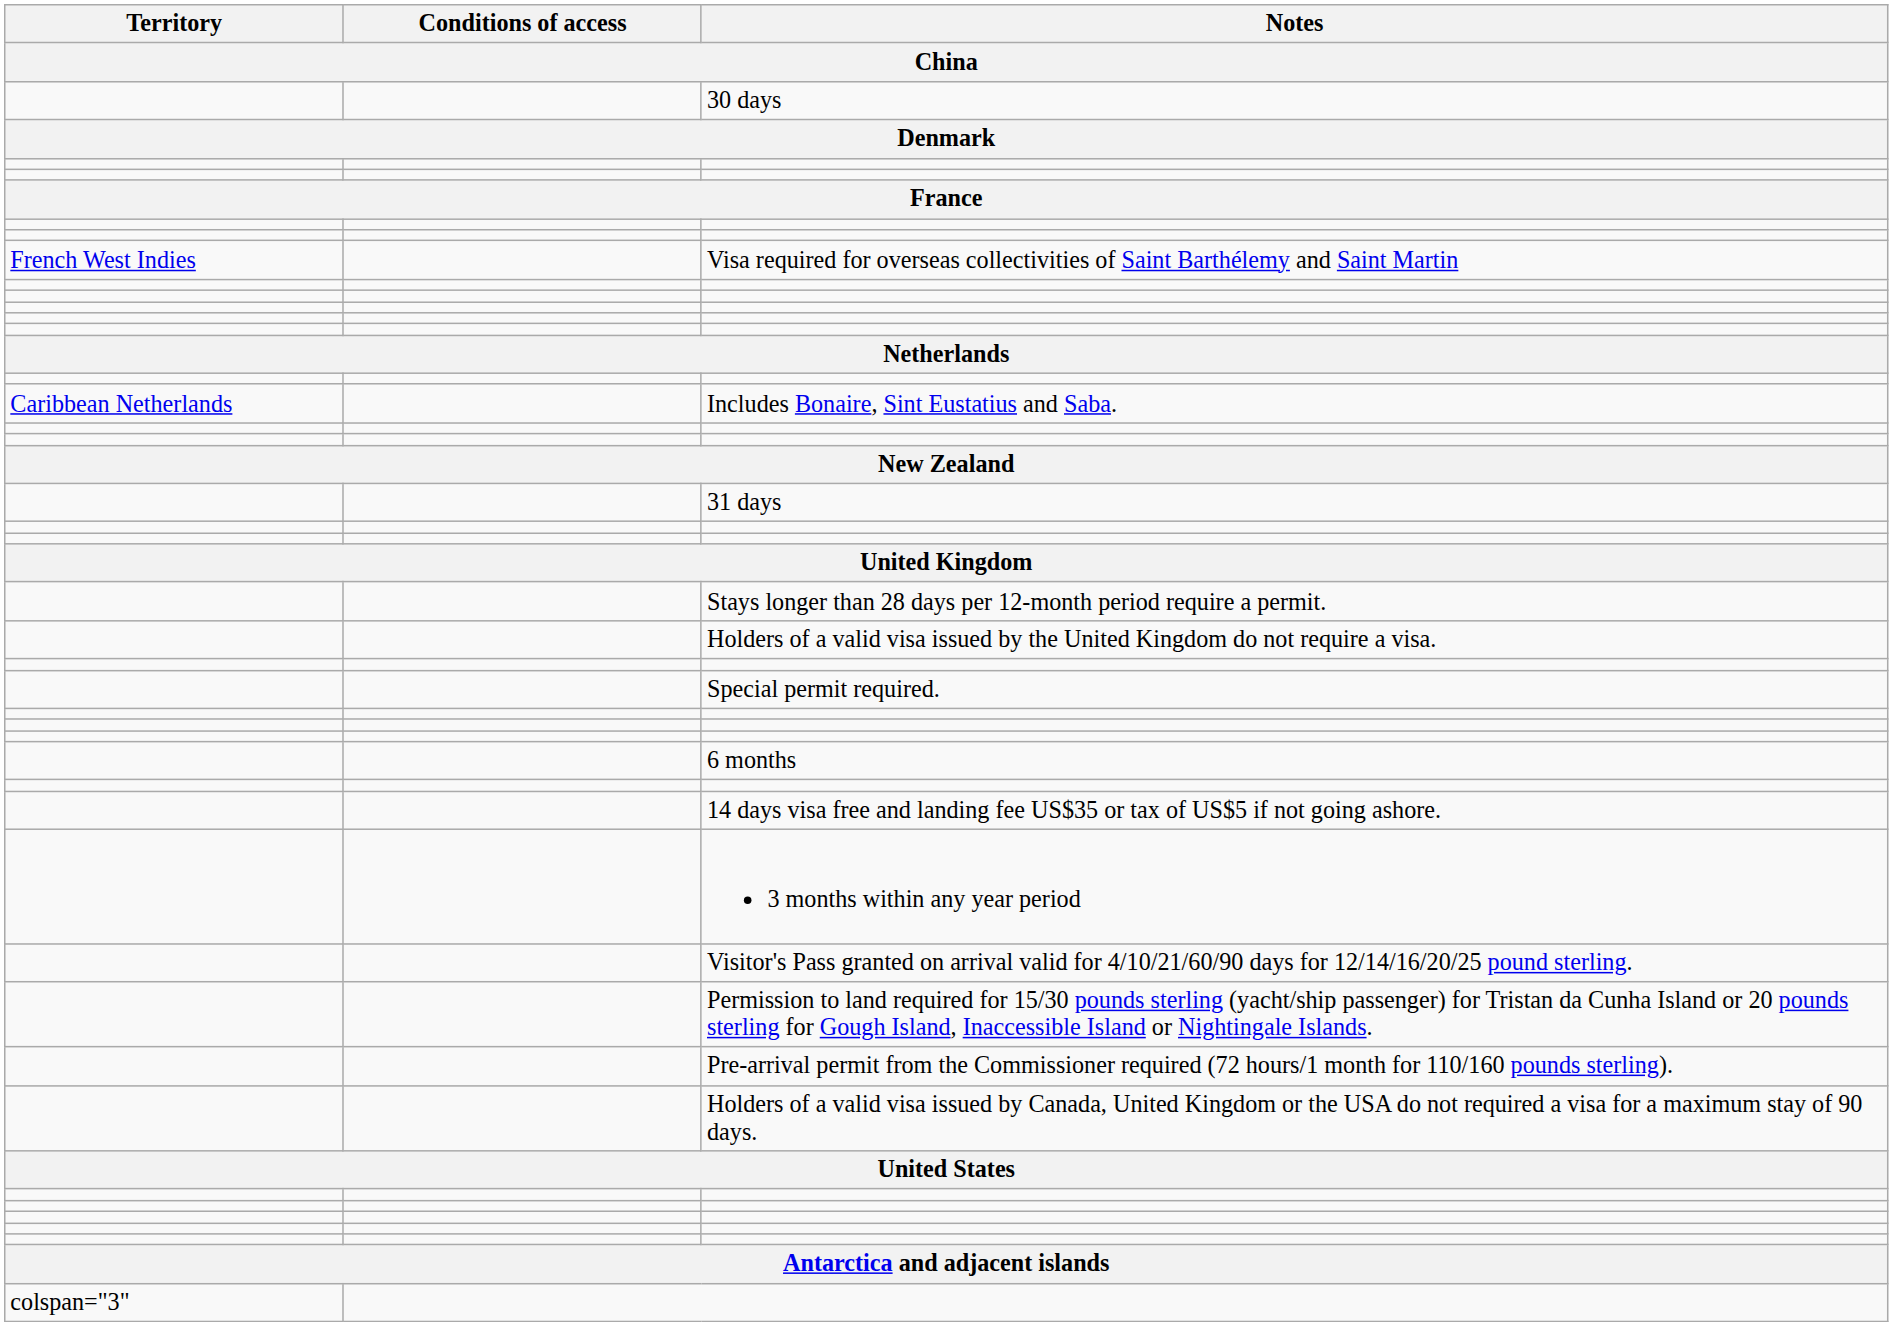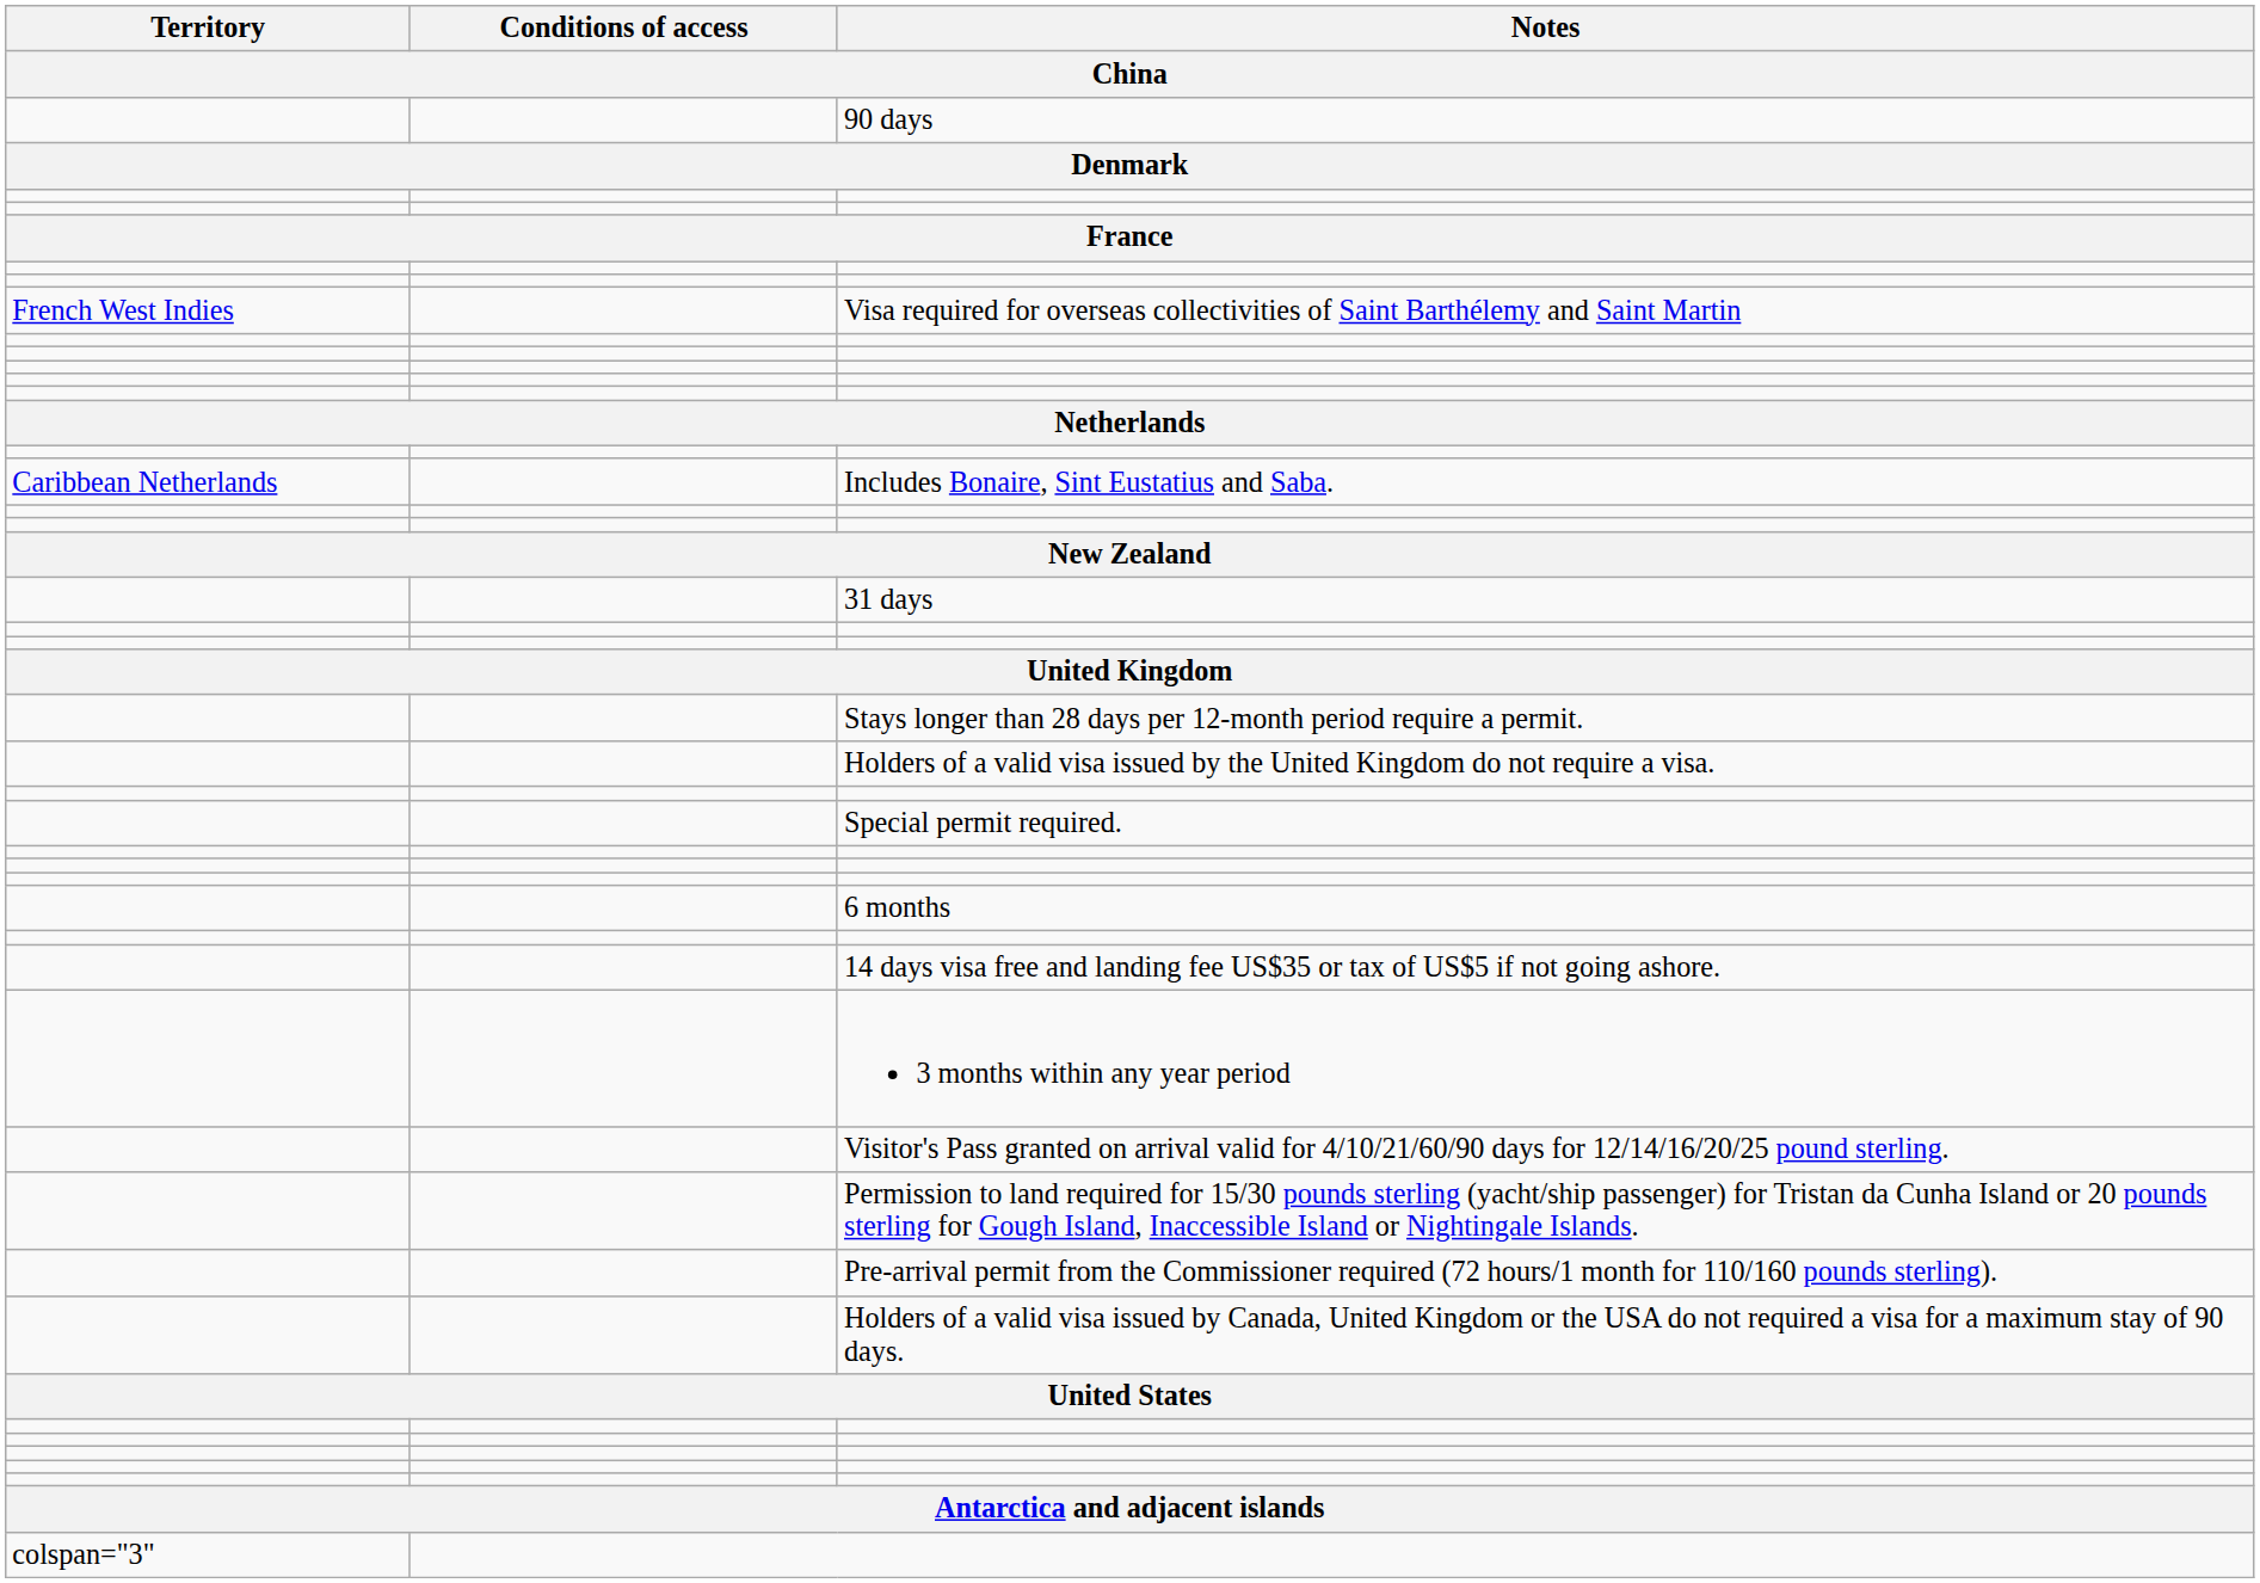+ row: 90 days
- row: 30 days
